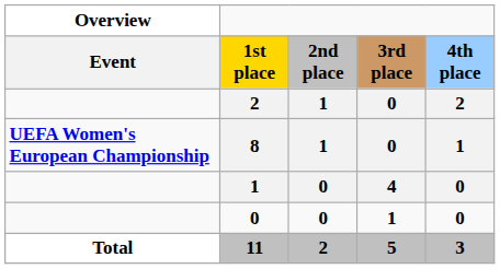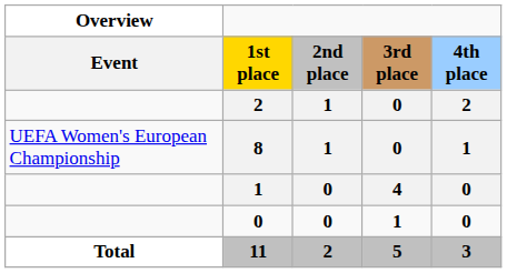8 | Overview / Event: bold -> normal
